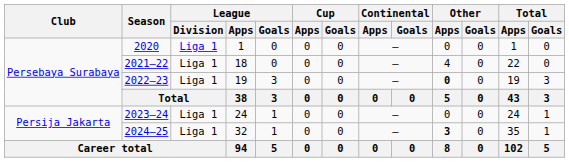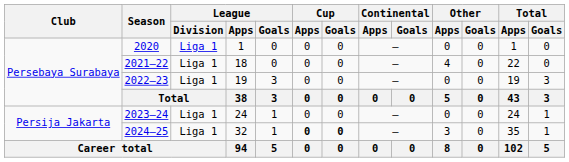2022–23 | Other / Apps: bold -> normal
2024–25 | Cup / Apps: normal -> bold
2024–25 | Cup / Goals: normal -> bold
2024–25 | Other / Apps: bold -> normal
